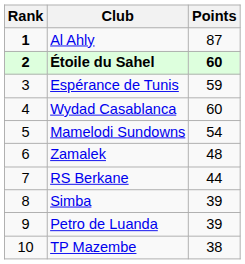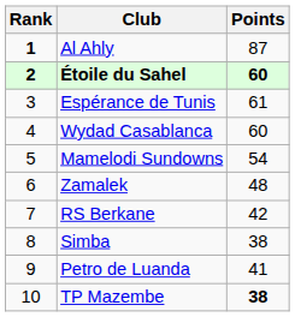Espérance de Tunis | Points: 59 -> 61
RS Berkane | Points: 44 -> 42
Simba | Points: 39 -> 38
Petro de Luanda | Points: 39 -> 41
TP Mazembe | Points: normal -> bold
